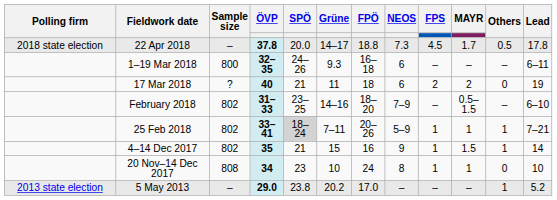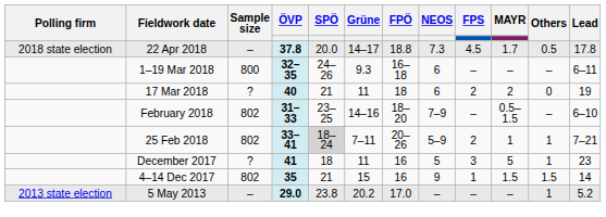25 Feb 2018 | FPS: 1 -> 2
+ row: December 2017 | ? | 41 | 18 | 11 | 16 | 5 | 3 | 5 | 1 | 23
4–14 Dec 2017 | Others: 1 -> 1.5
- row: 20 Nov–14 Dec 2017 | 808 | 34 | 23 | 10 | 24 | 8 | 1 | 1 | 0 | 10
